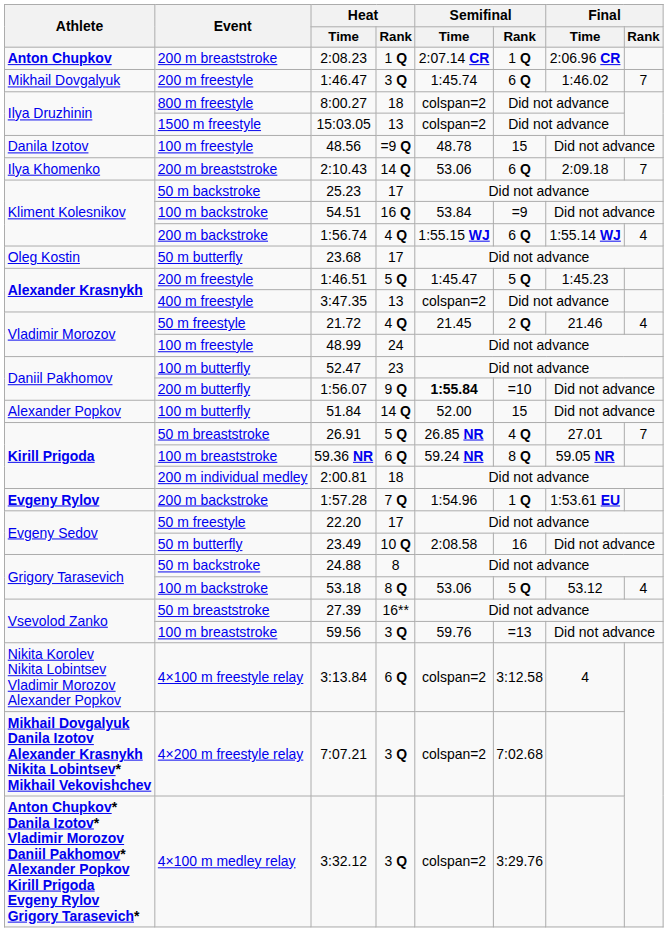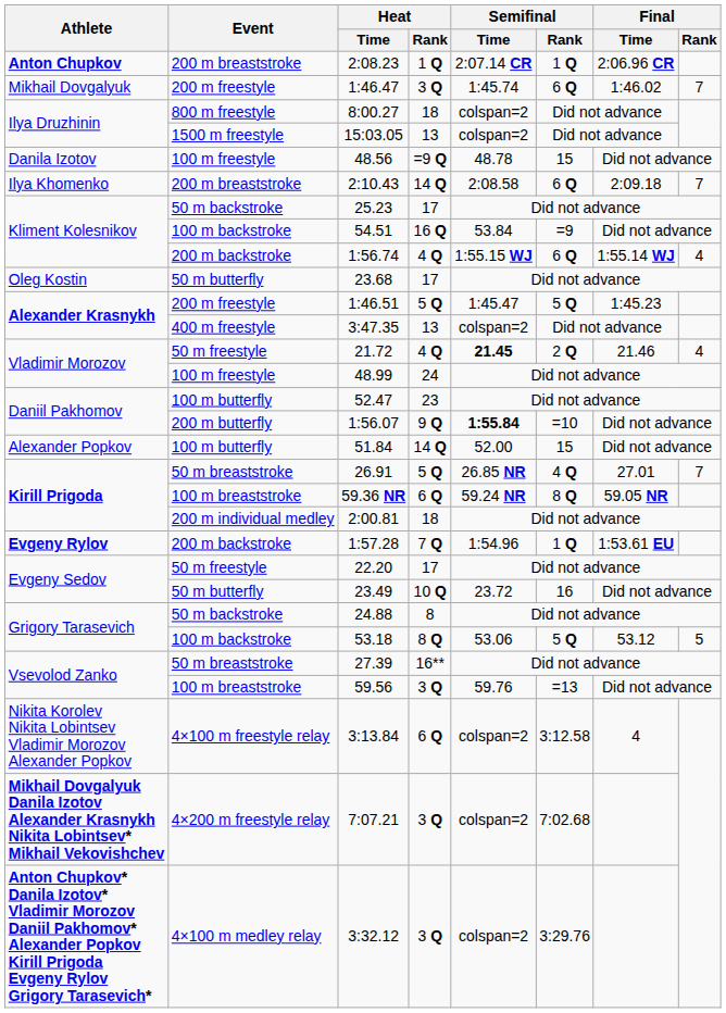2:10.43 | Semifinal / Time: 53.06 -> 2:08.58
21.72 | Semifinal / Time: normal -> bold
23.49 | Semifinal / Time: 2:08.58 -> 23.72
53.18 | Final / Rank: 4 -> 5
